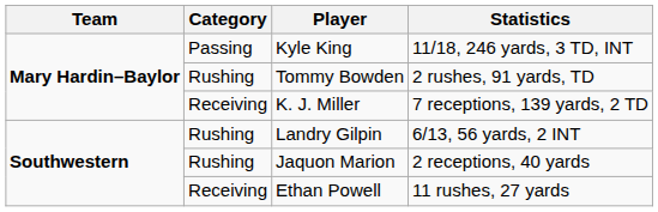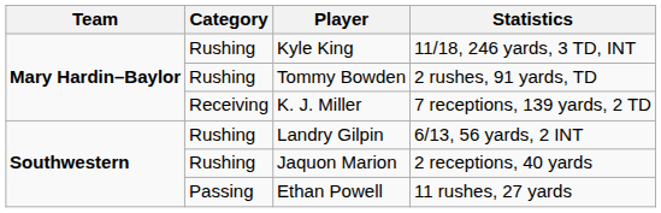Kyle King | Category: Passing -> Rushing
Ethan Powell | Category: Receiving -> Passing
